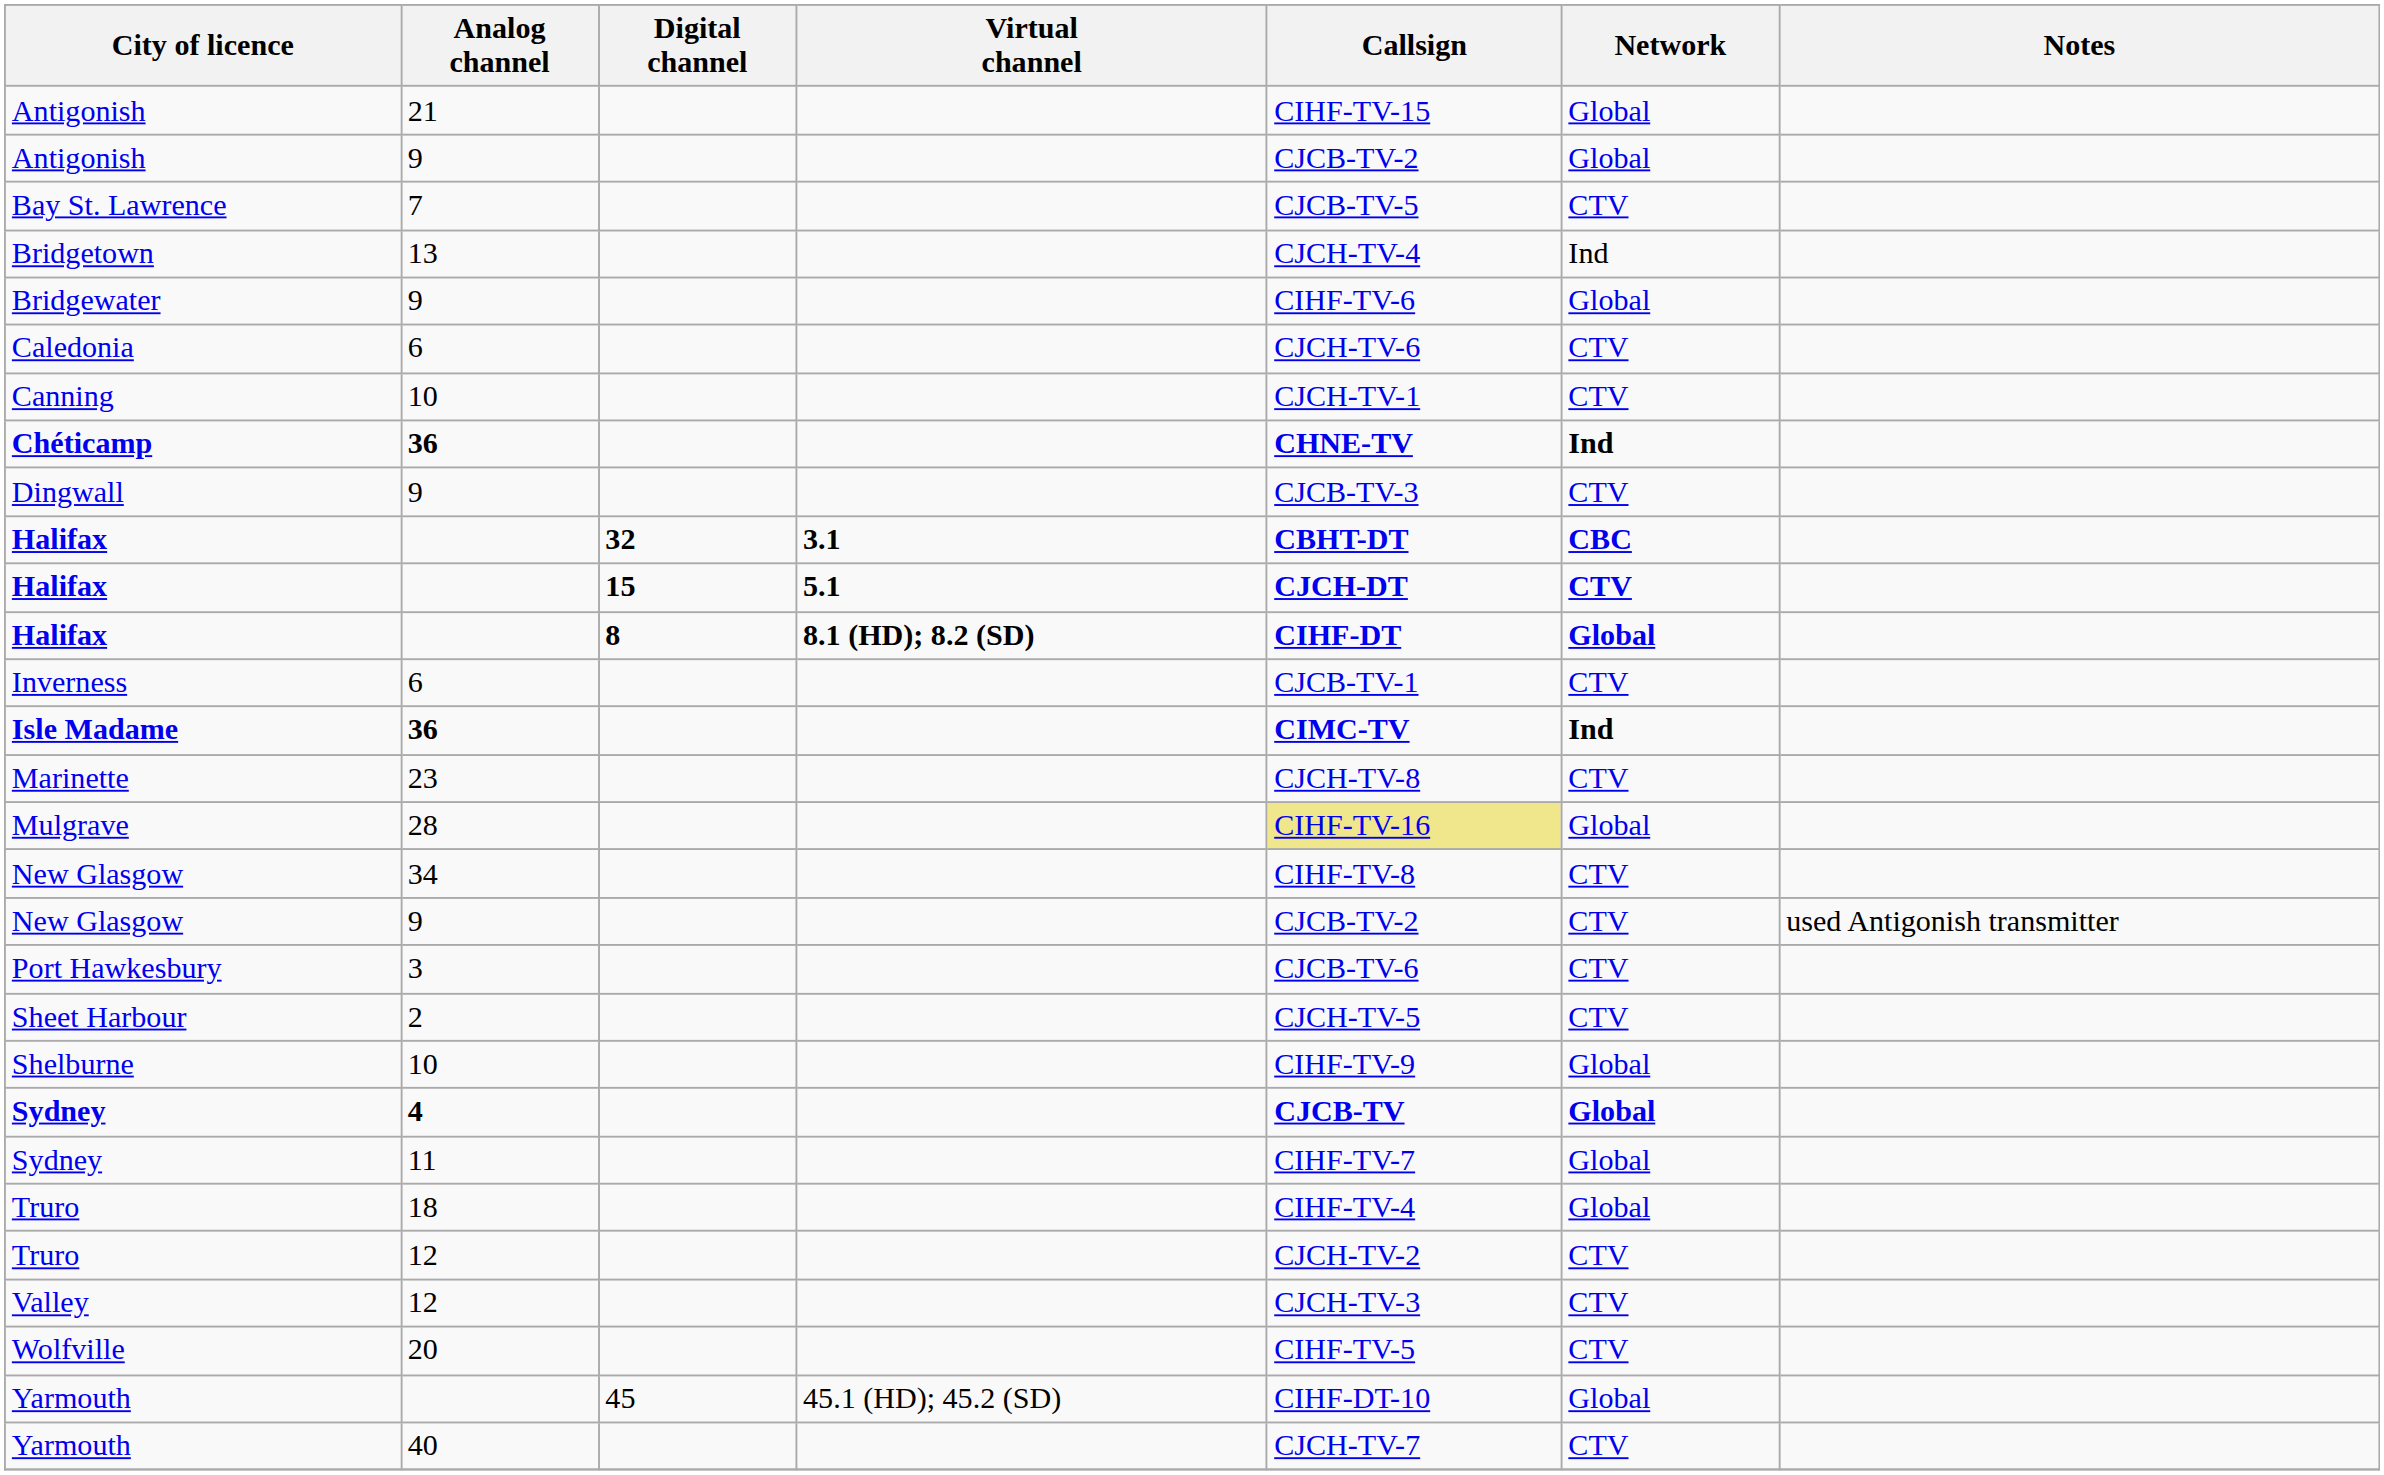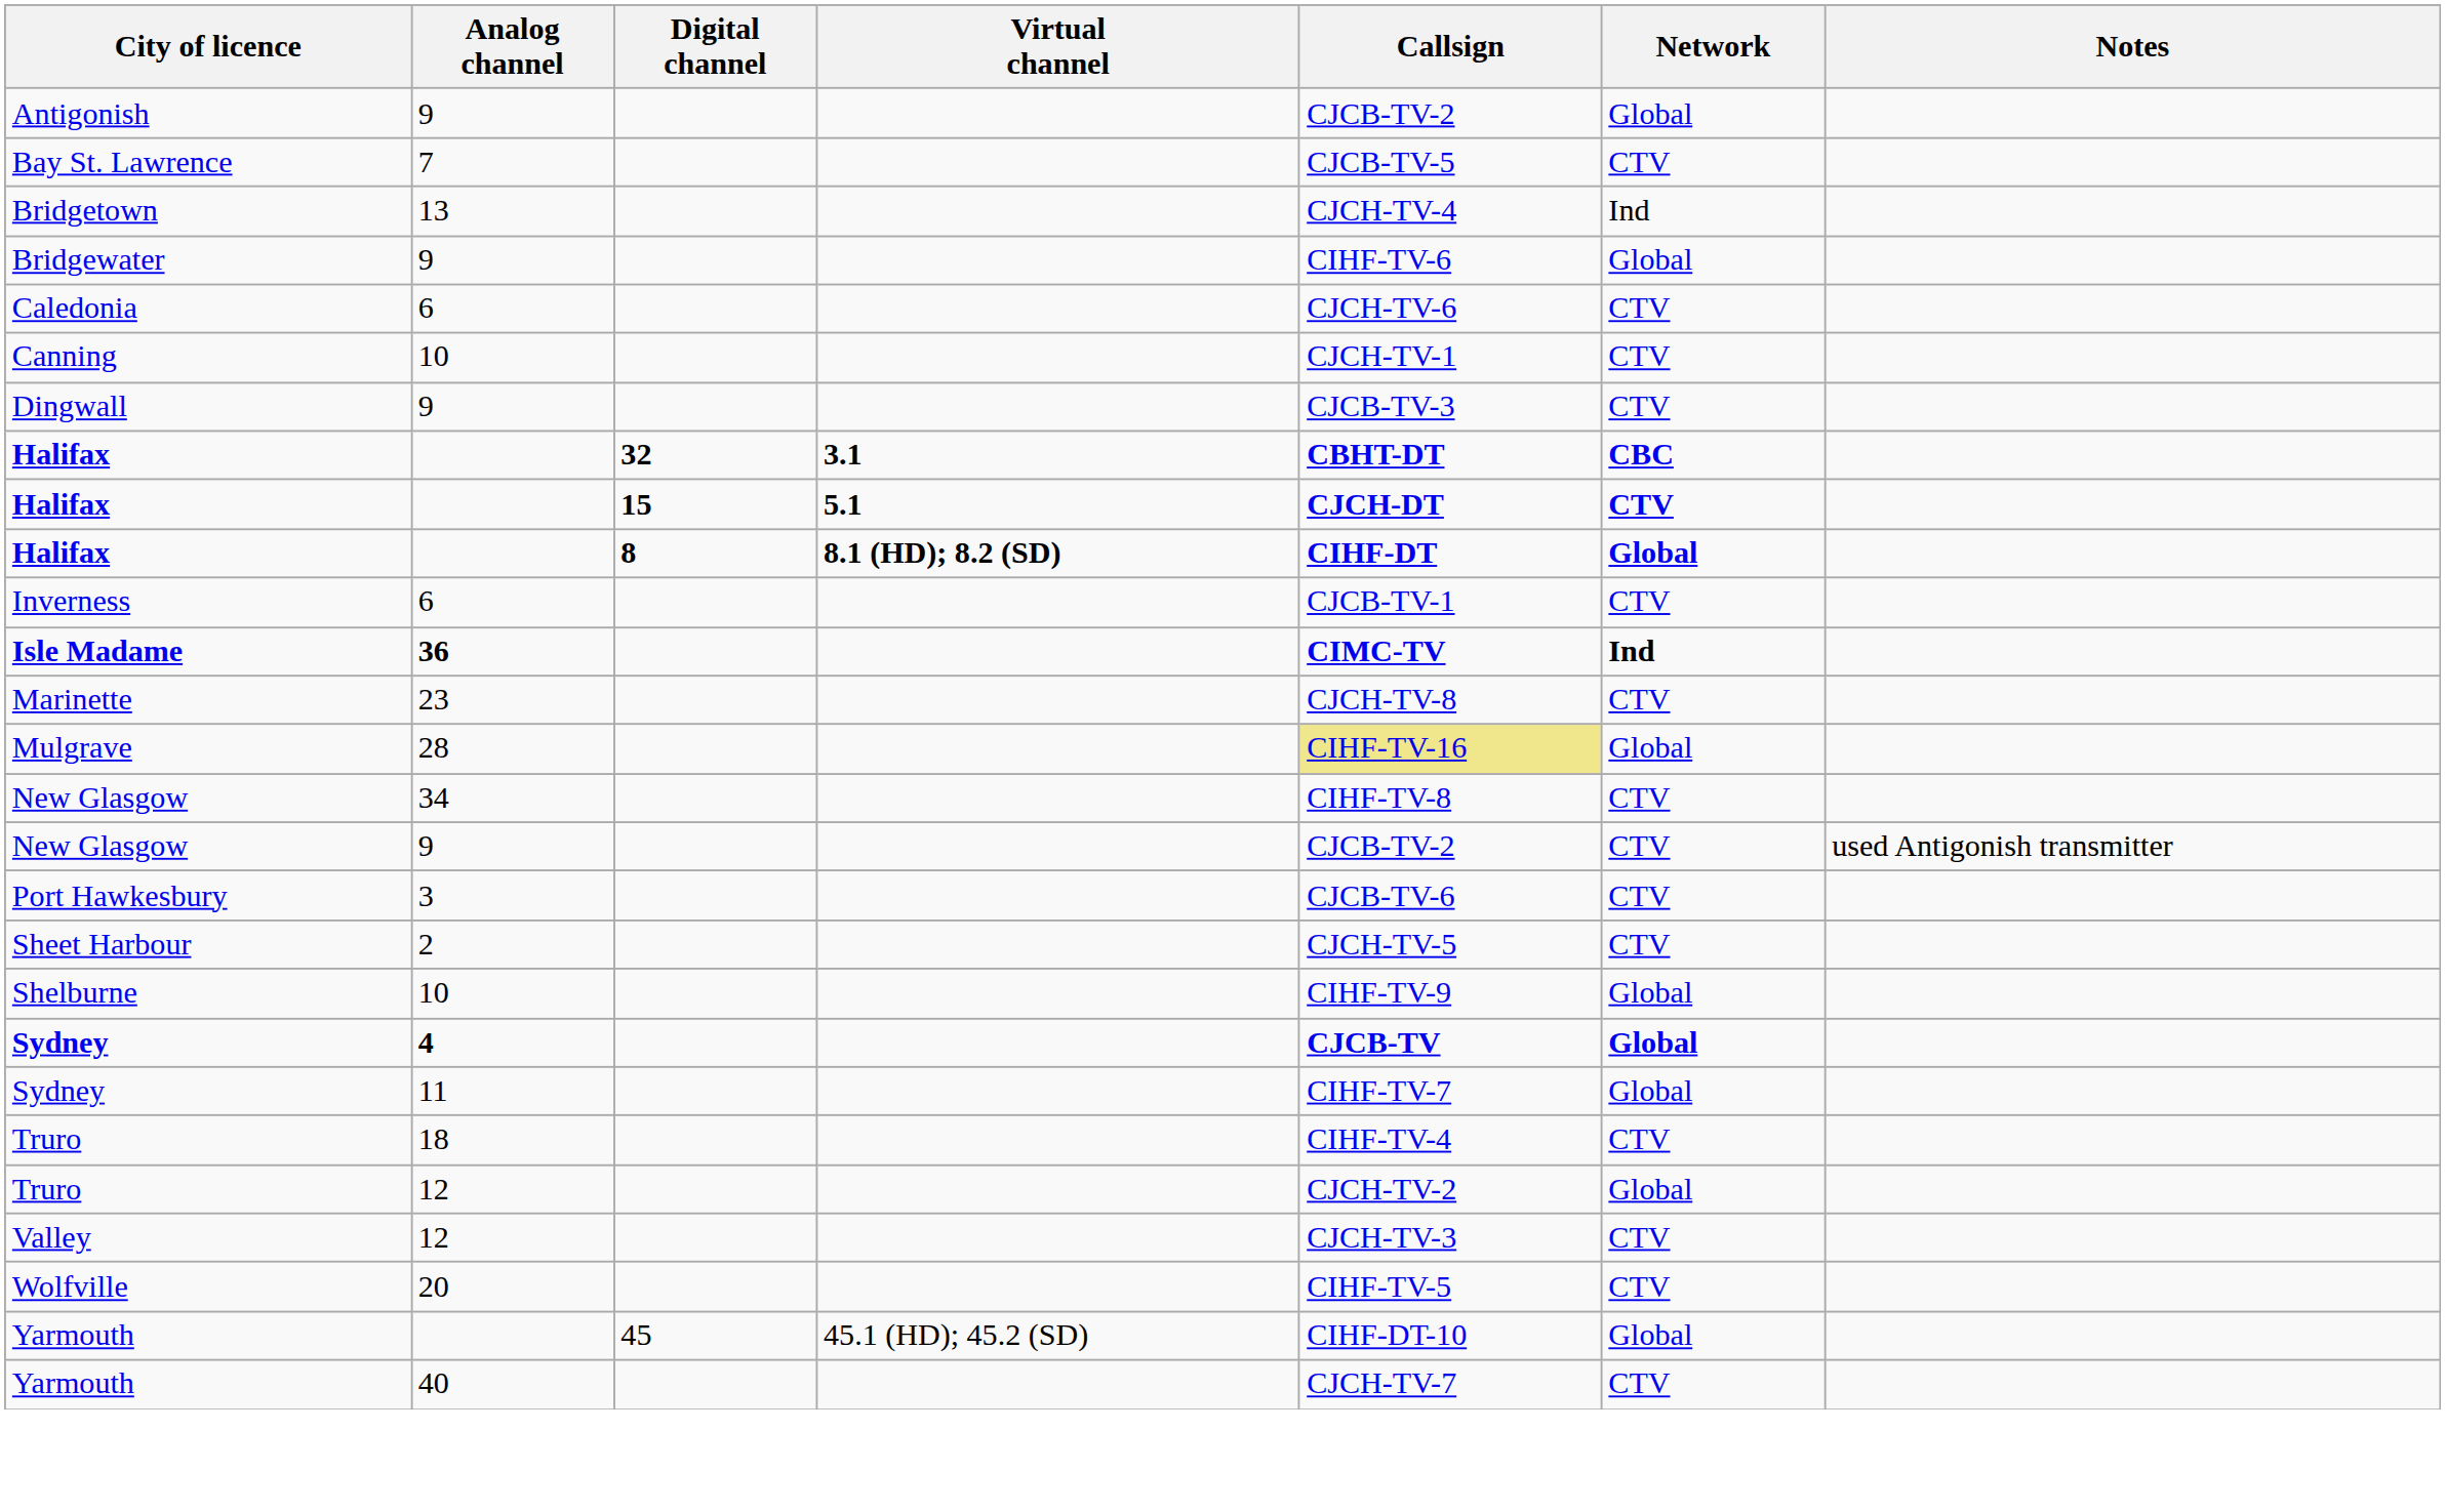- row: Antigonish | 21 | CIHF-TV-15 | Global
- row: Chéticamp | 36 | CHNE-TV | Ind
Truro / 18 | Network: Global -> CTV
Truro / 12 | Network: CTV -> Global
